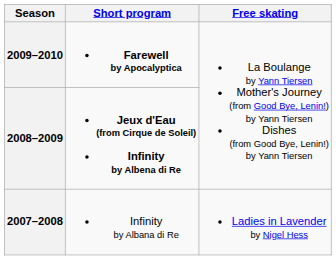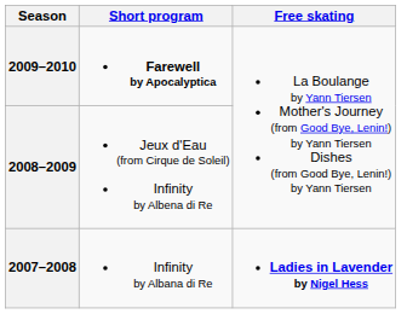2008–2009 | Short program: bold -> normal
2007–2008 | Free skating: normal -> bold
